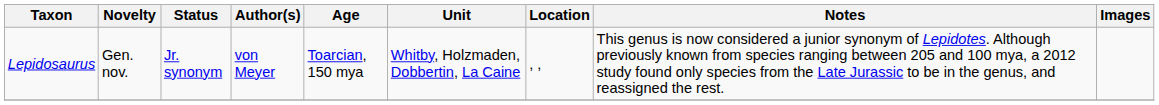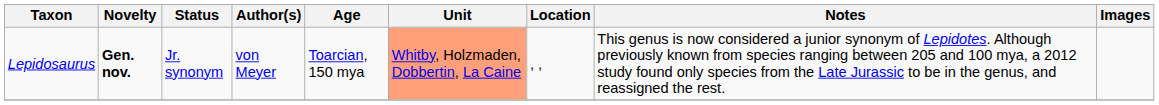Lepidosaurus | Novelty: normal -> bold
Lepidosaurus | Unit: no background -> lightsalmon background
